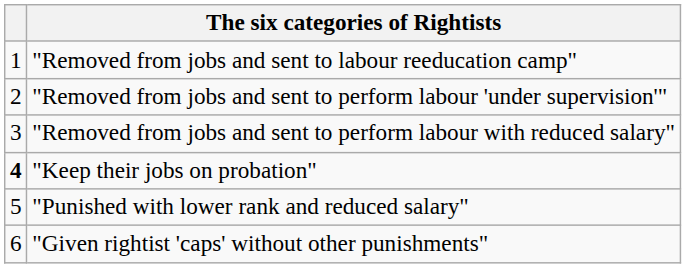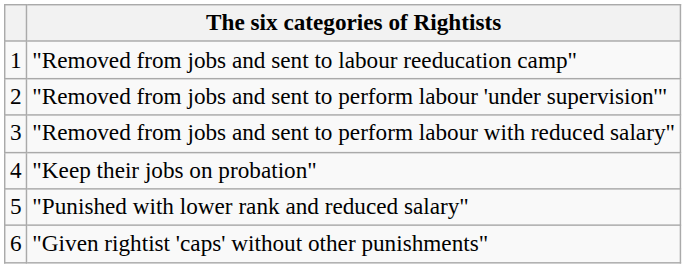"Keep their jobs on probation" | column 1: bold -> normal
